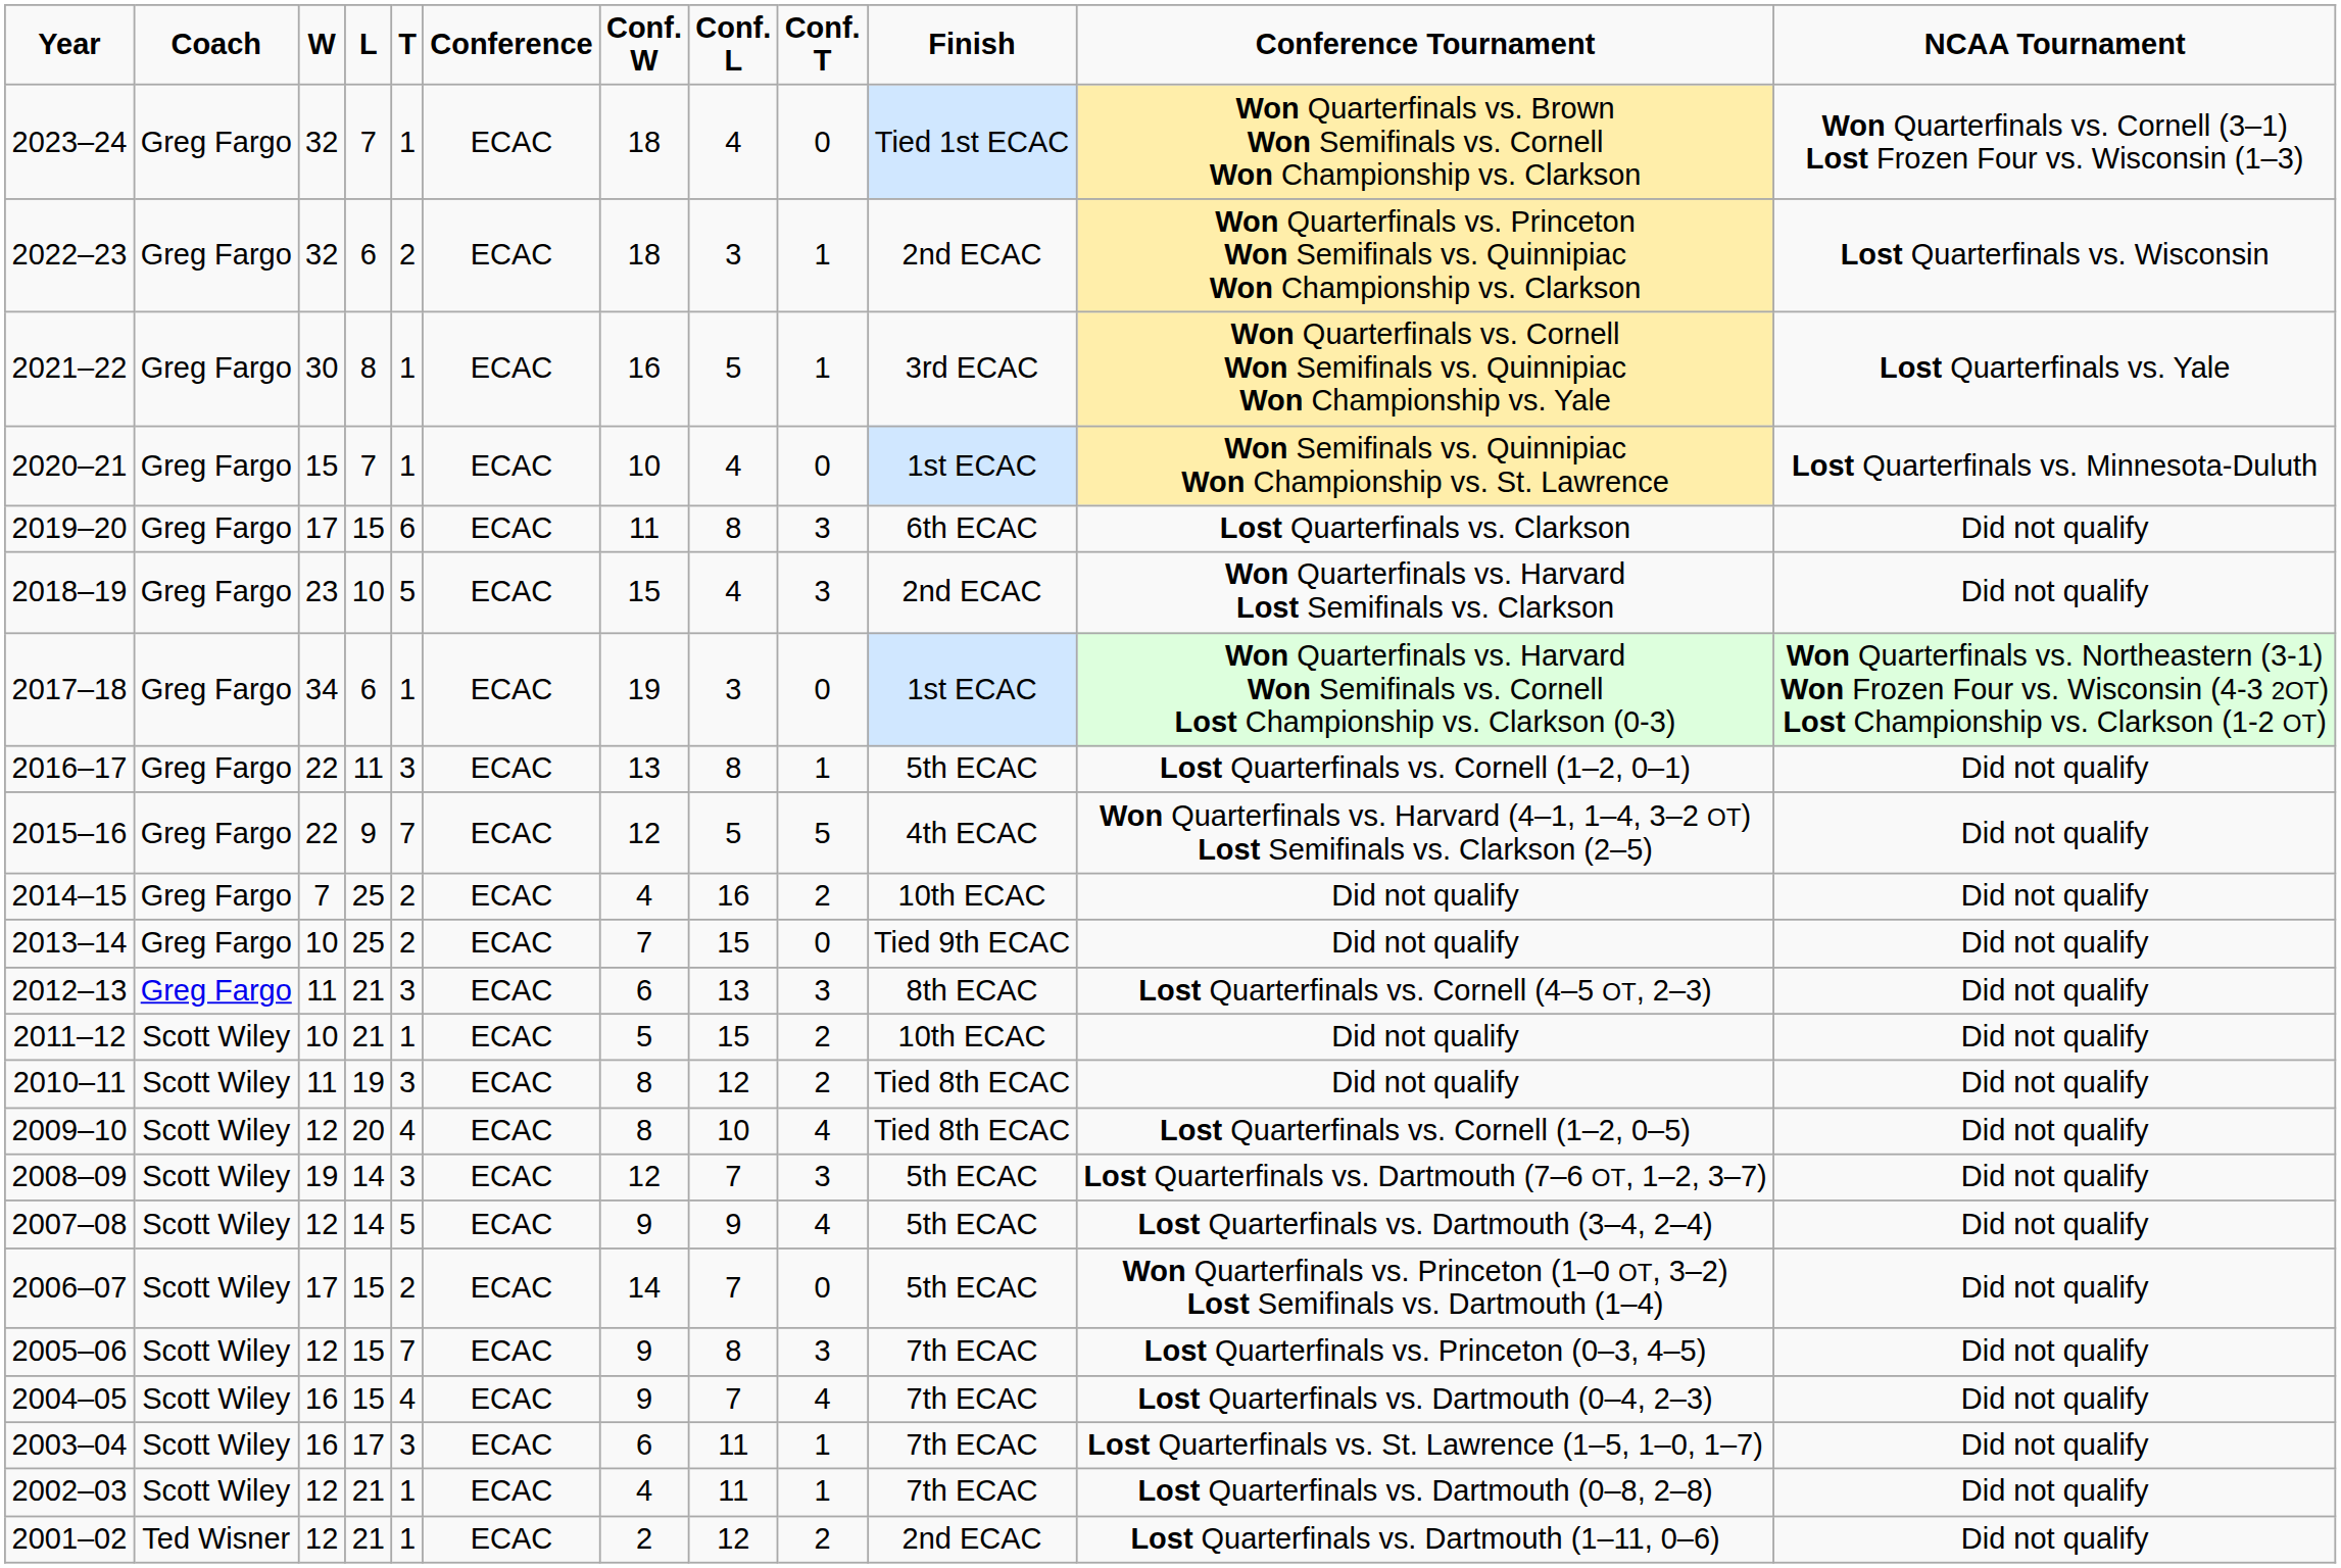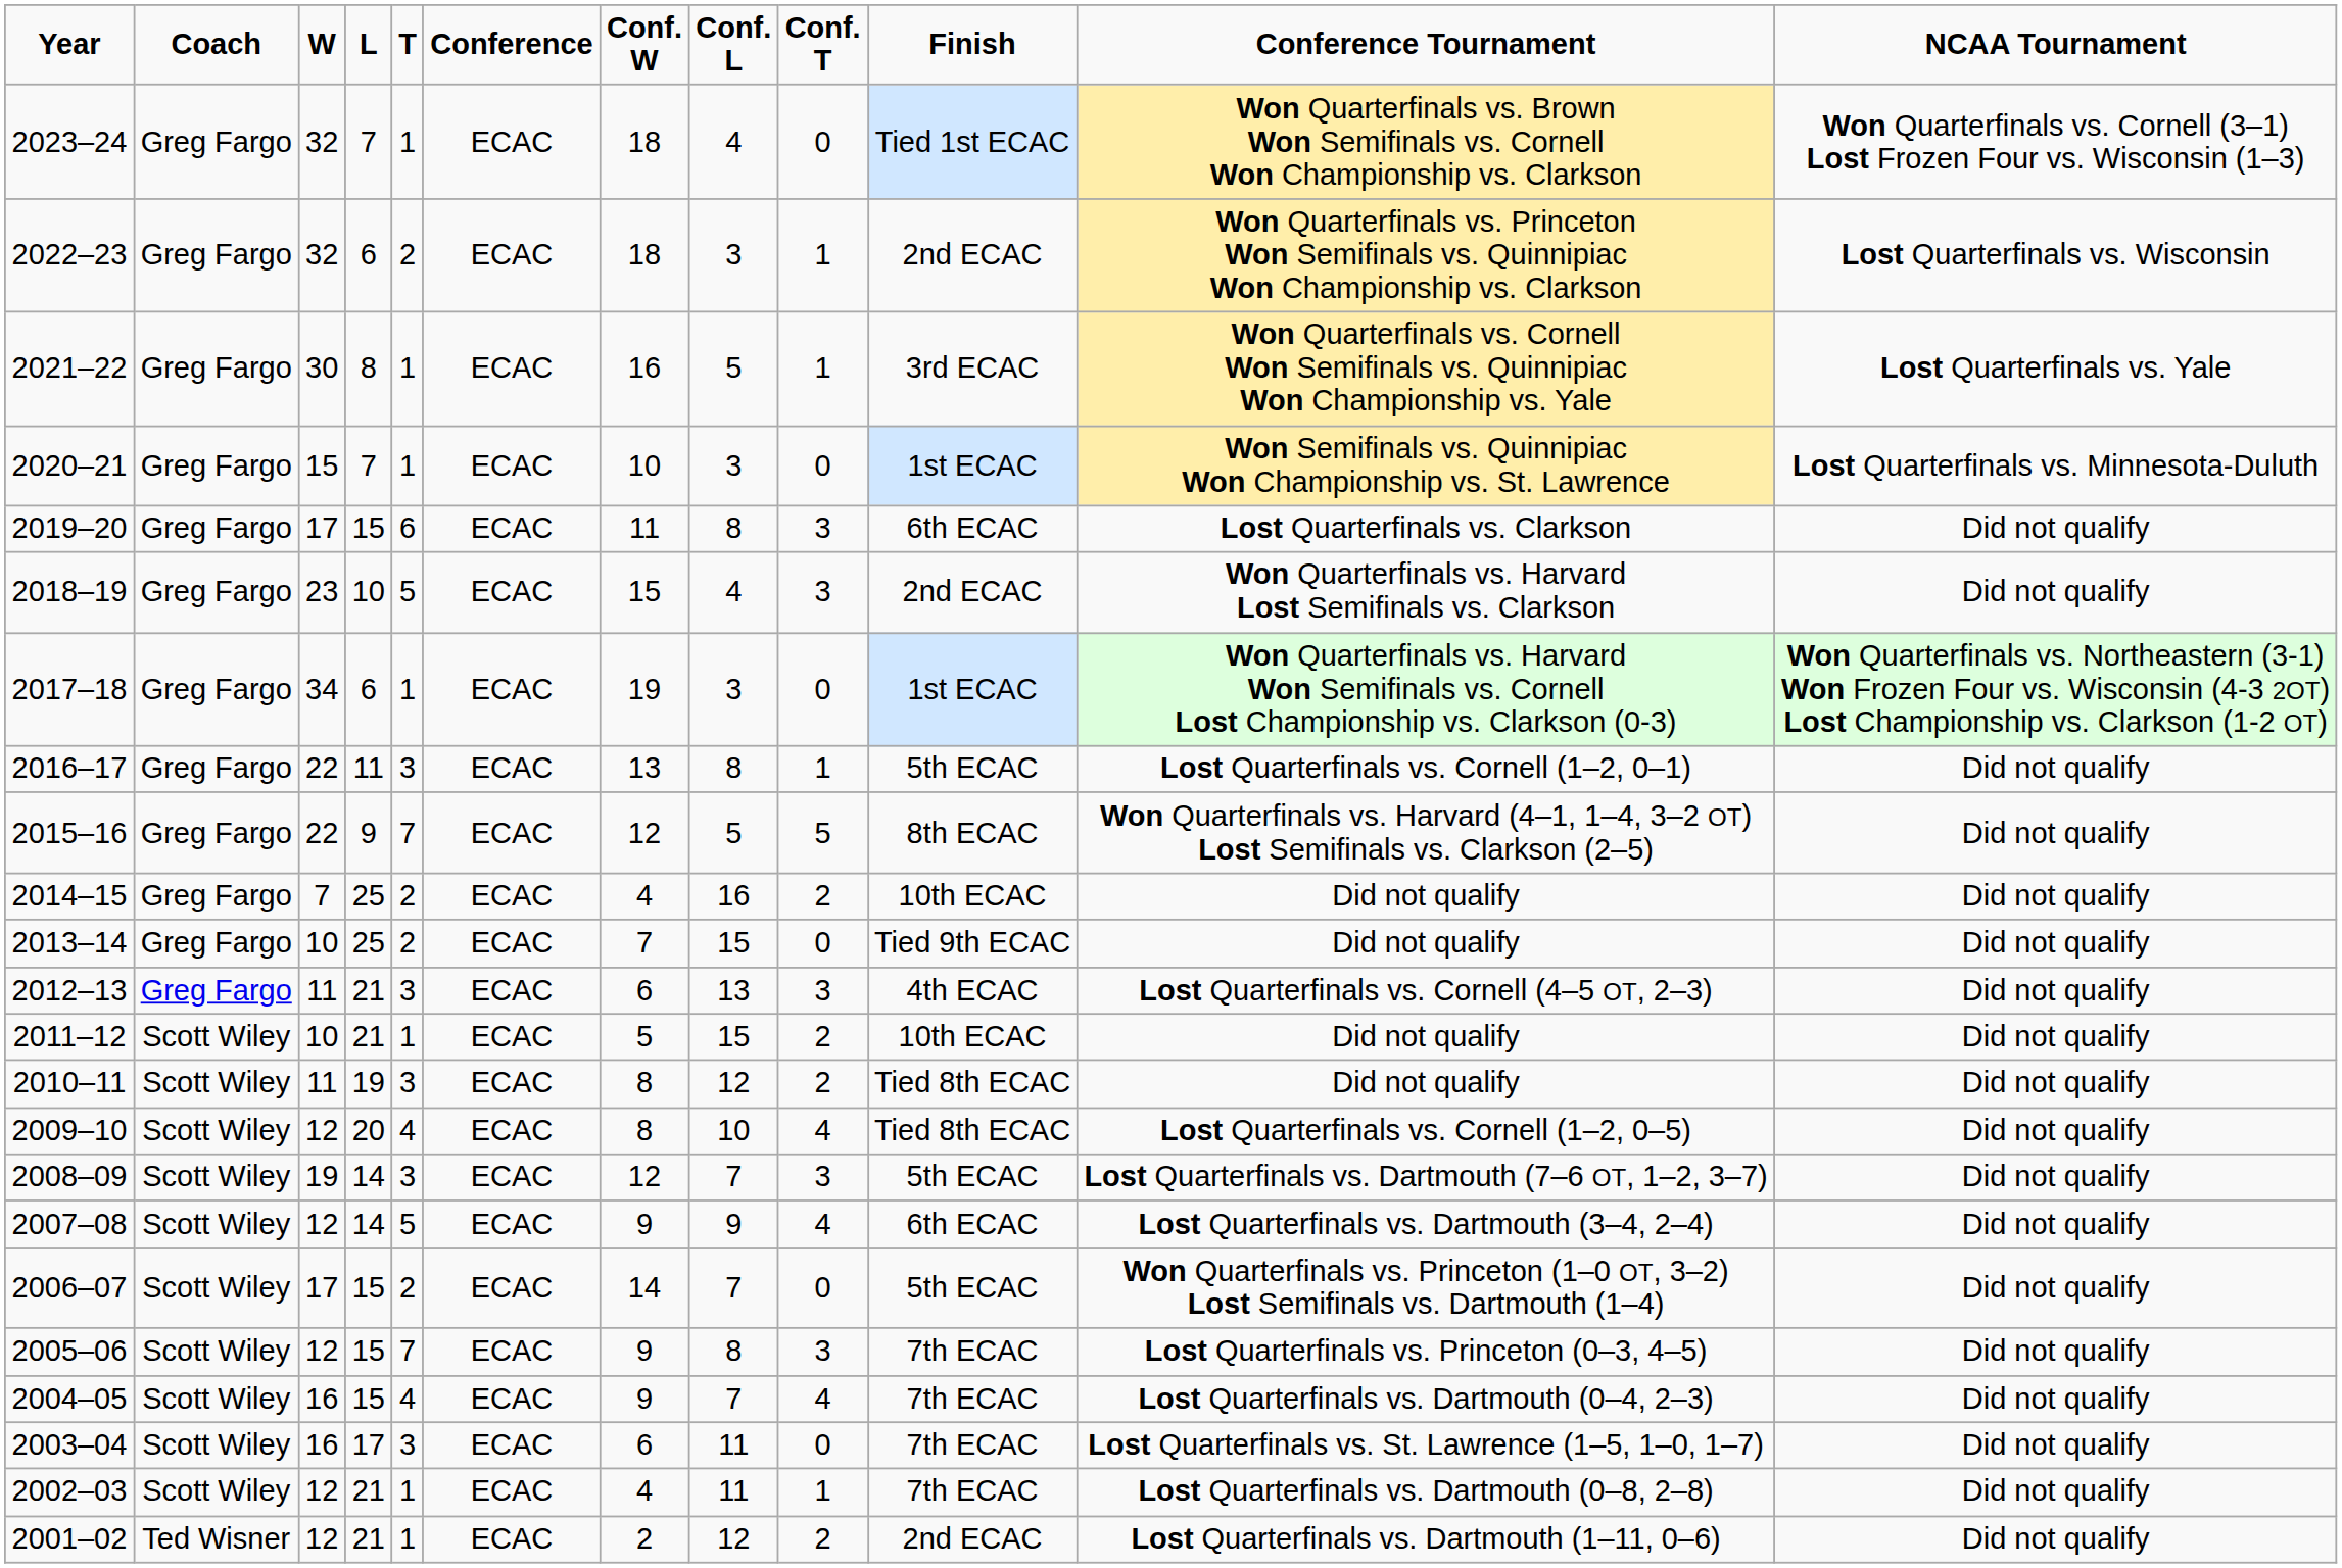2020–21 | Conf. L: 4 -> 3
2015–16 | Finish: 4th ECAC -> 8th ECAC
2012–13 | Finish: 8th ECAC -> 4th ECAC
2007–08 | Finish: 5th ECAC -> 6th ECAC
2003–04 | Conf. T: 1 -> 0
